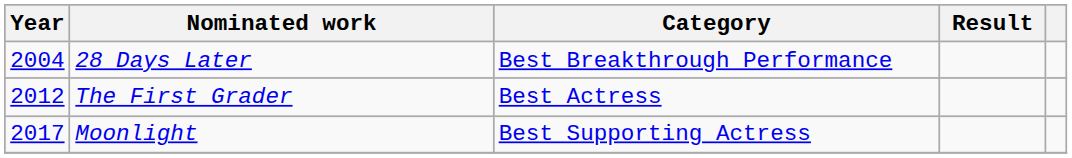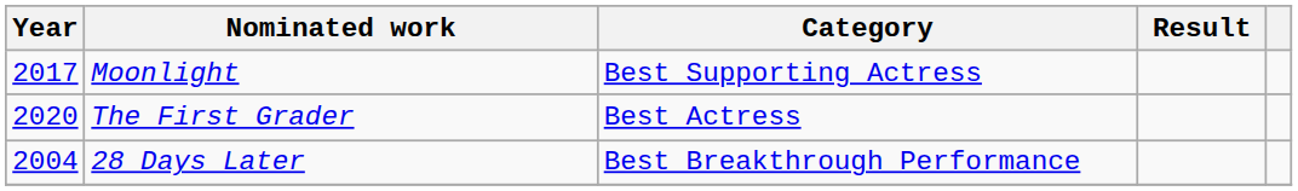rows swapped: 28 Days Later <-> Moonlight
The First Grader | Year: 2012 -> 2020
